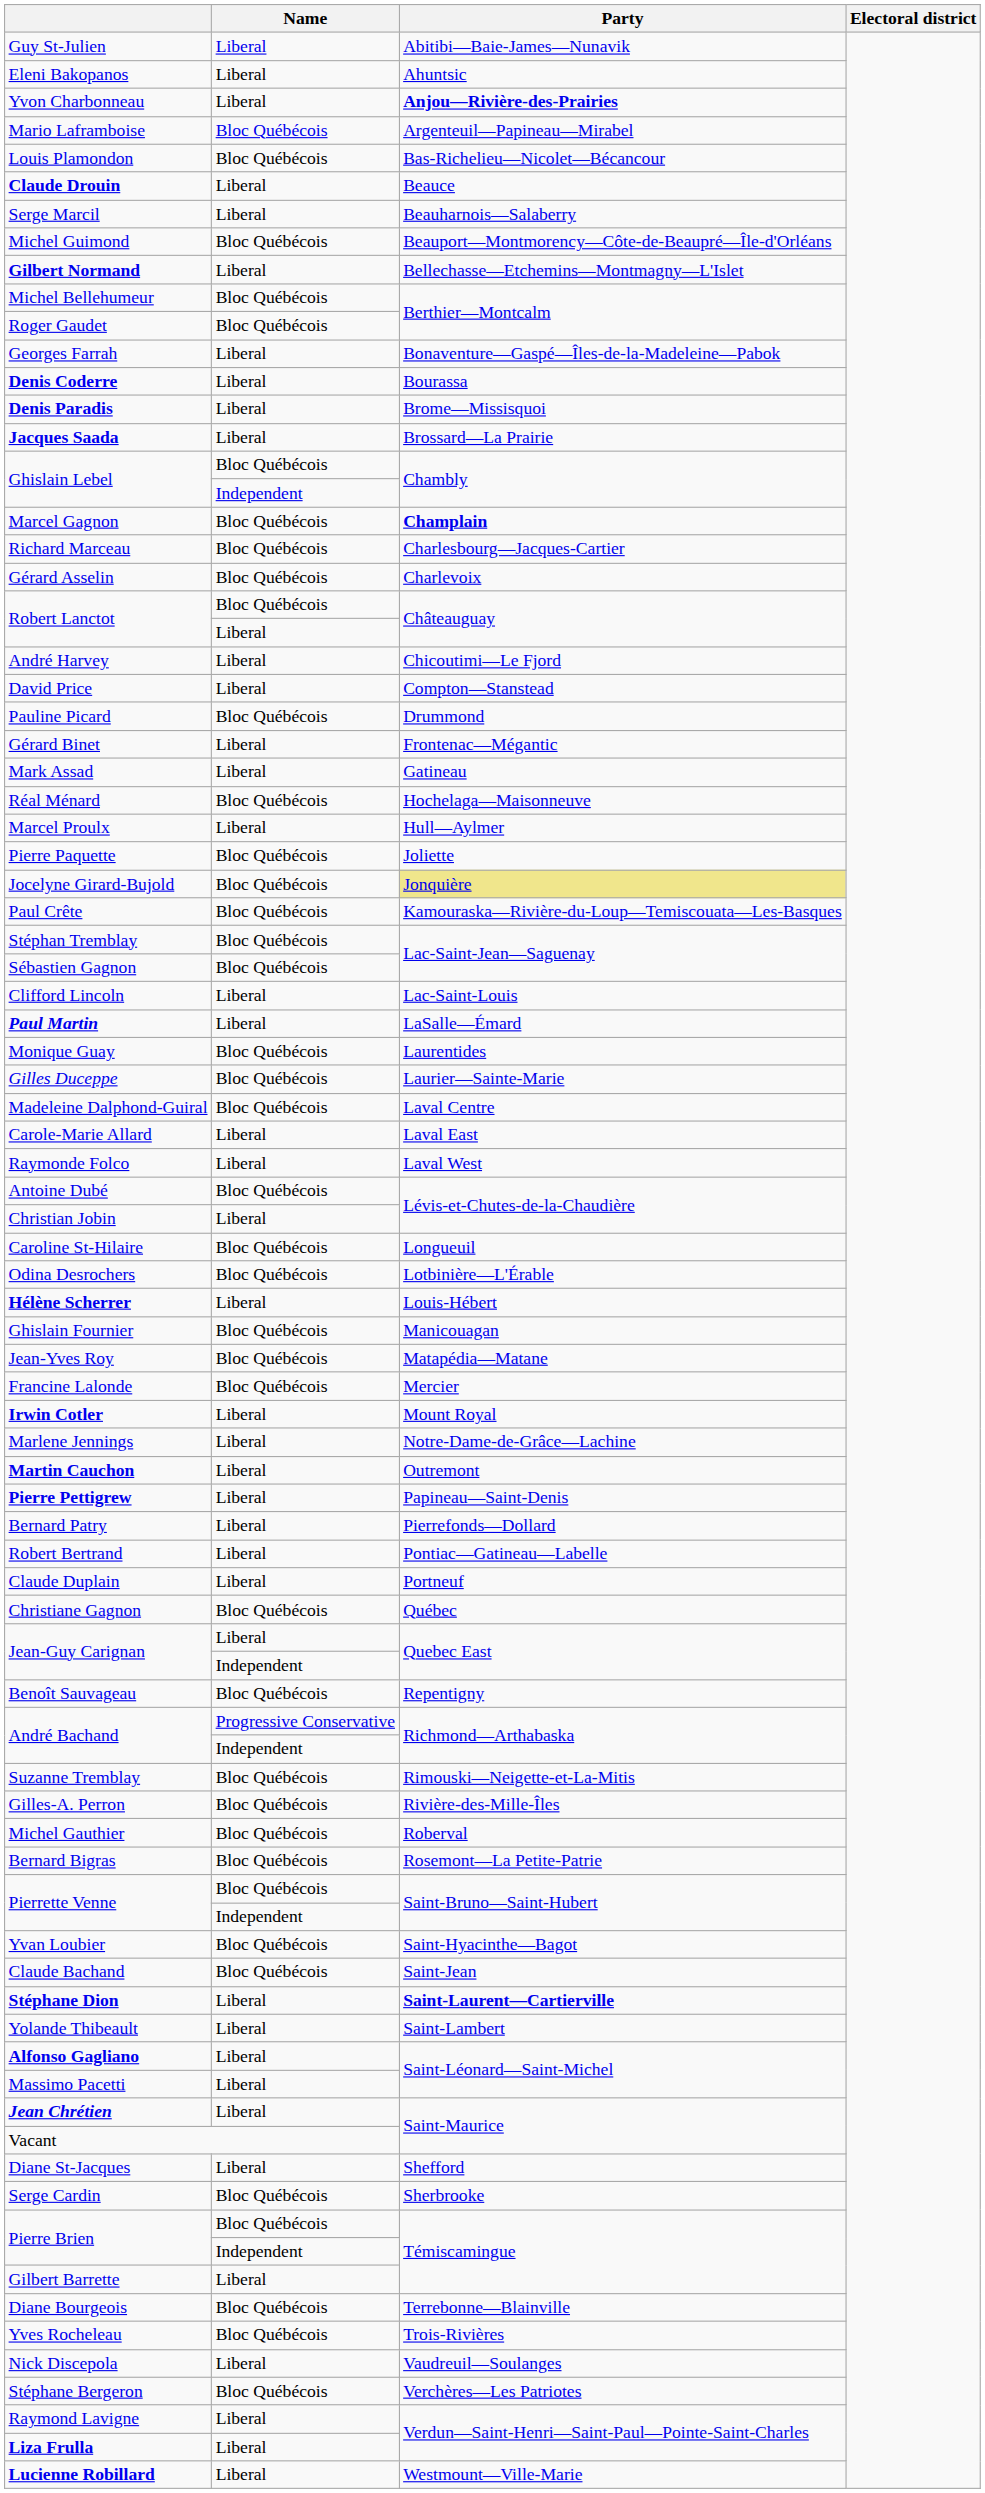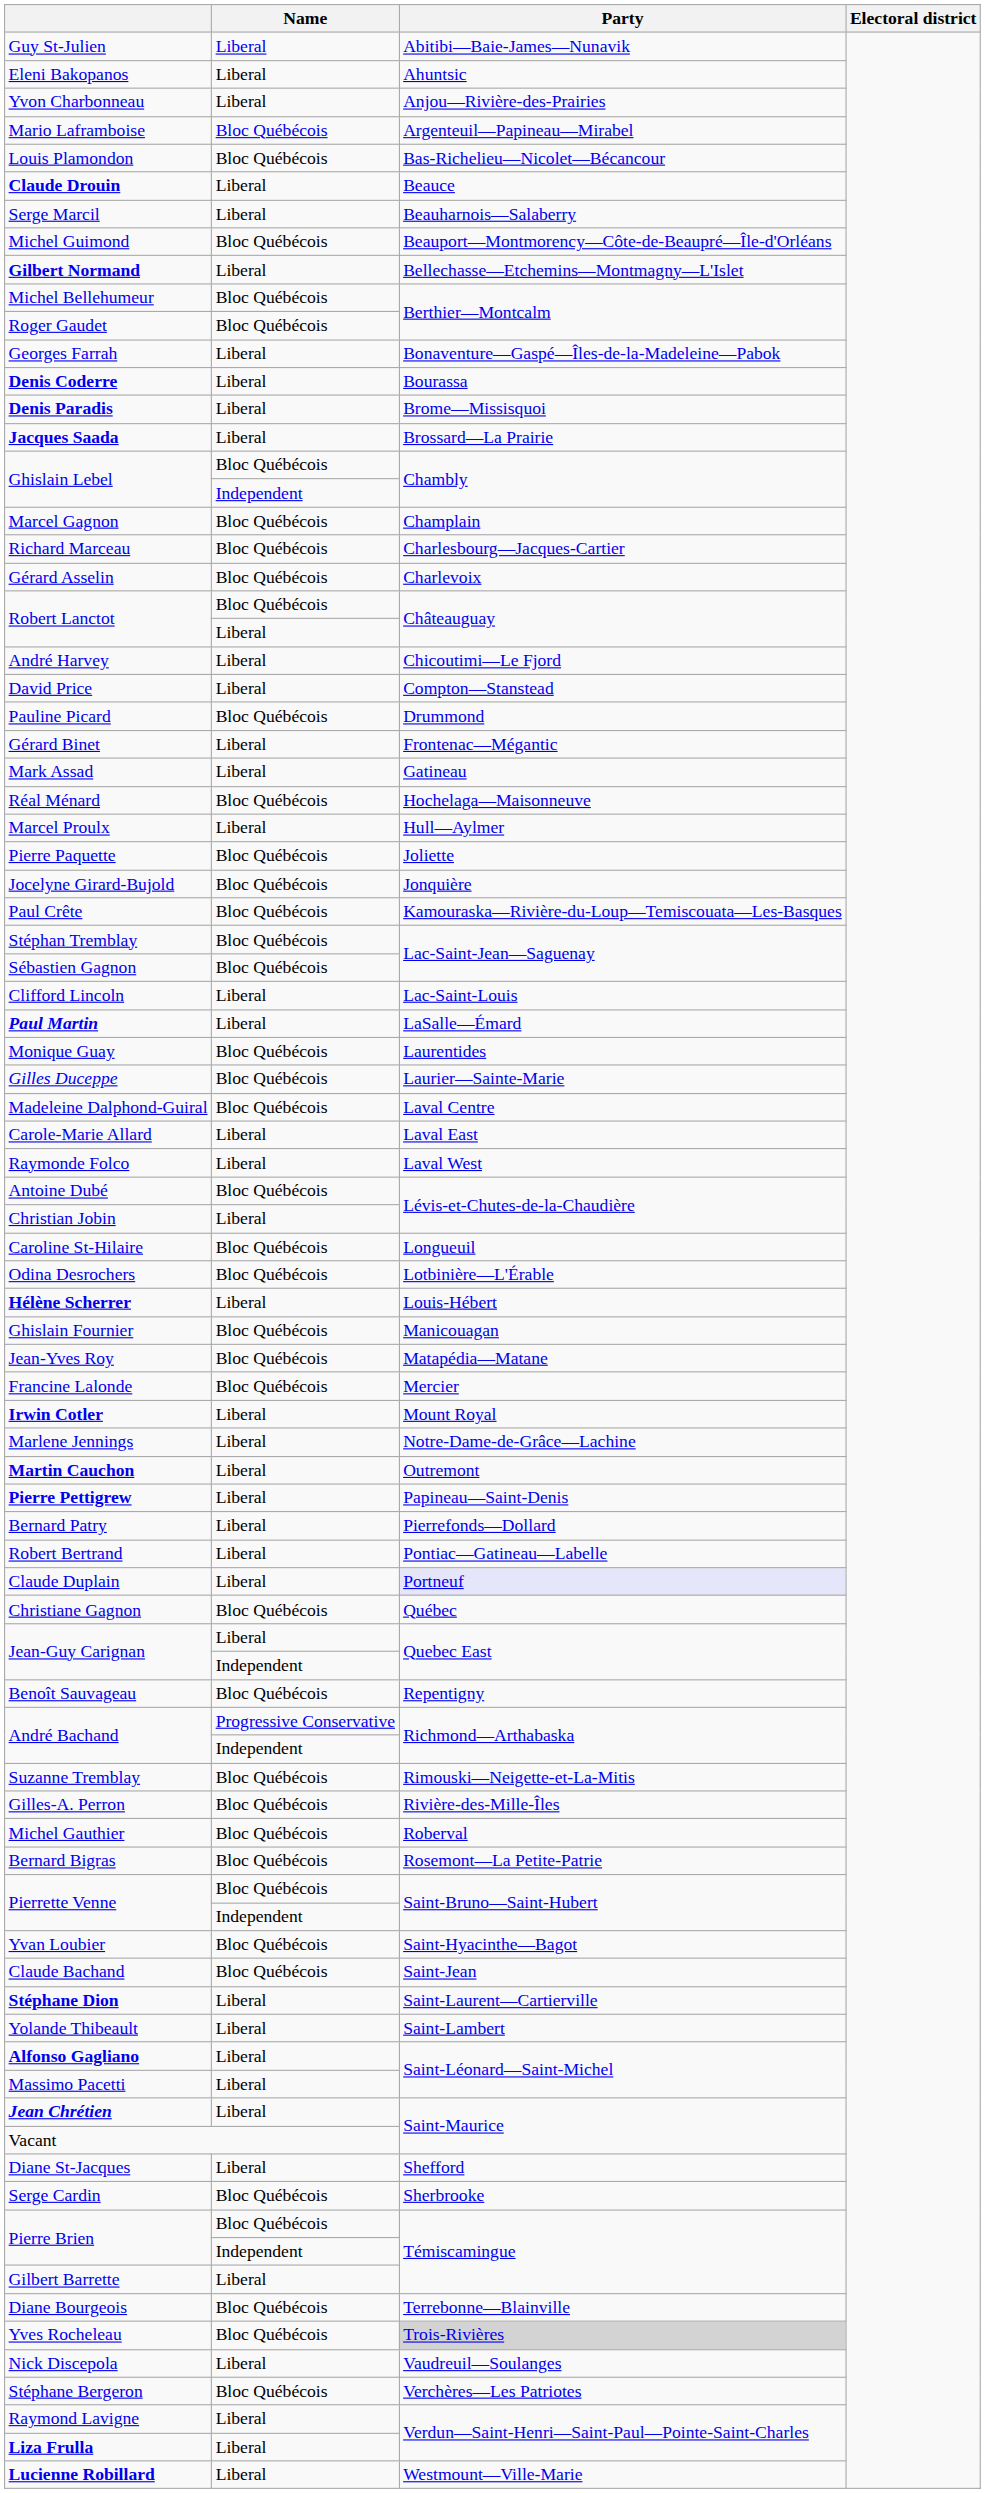Yvon Charbonneau | Party: bold -> normal
Marcel Gagnon | Party: bold -> normal
Jocelyne Girard-Bujold | Party: khaki background -> no background
Claude Duplain | Party: no background -> lavender background
Stéphane Dion | Party: bold -> normal
Yves Rocheleau | Party: no background -> lightgrey background
